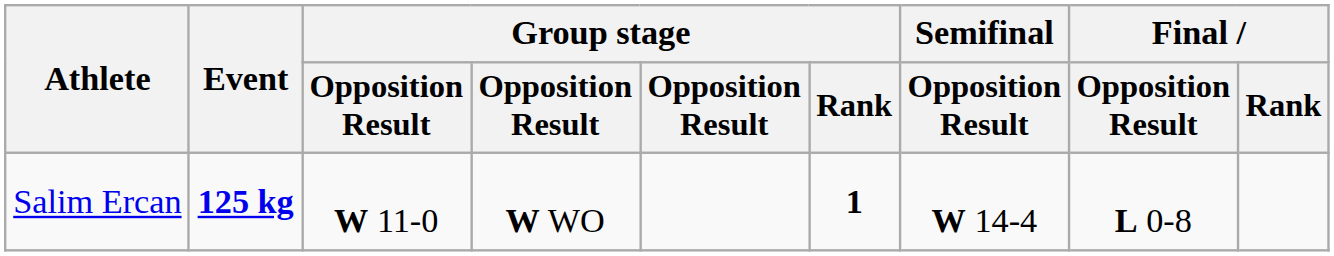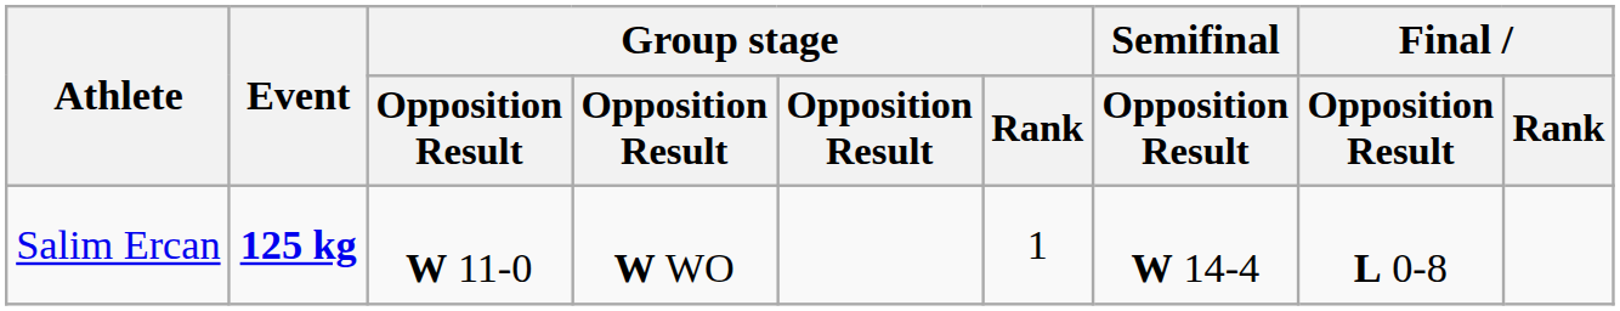Salim Ercan | Group stage / Rank: bold -> normal
